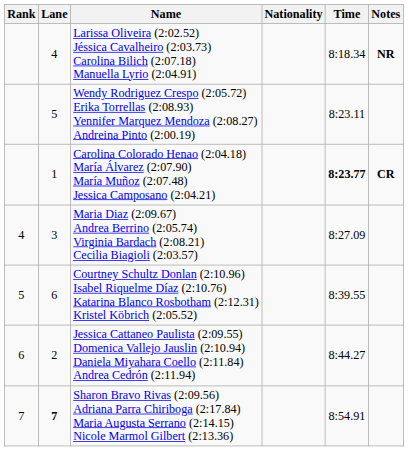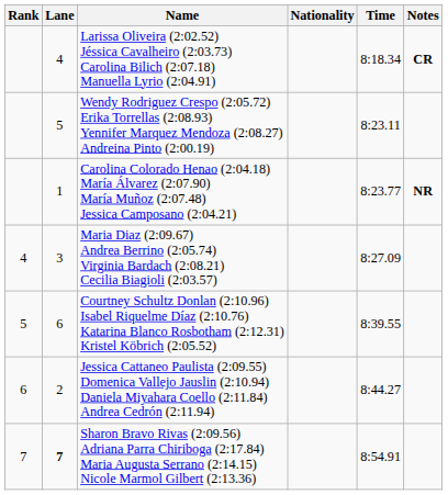row 2 | Notes: NR -> CR
row 4 | Time: bold -> normal
row 4 | Notes: CR -> NR
